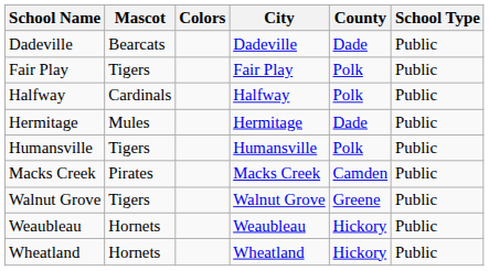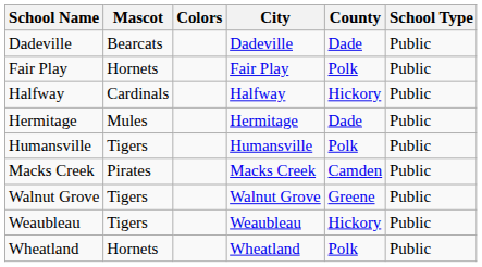row 3 | Mascot: Tigers -> Hornets
row 4 | County: Polk -> Hickory
row 9 | Mascot: Hornets -> Tigers
row 10 | County: Hickory -> Polk
